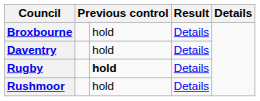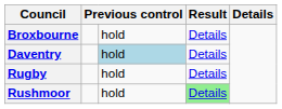Daventry | column 3: no background -> lightblue background
Rugby | column 3: bold -> normal
Rushmoor | column 4: no background -> lightgreen background
